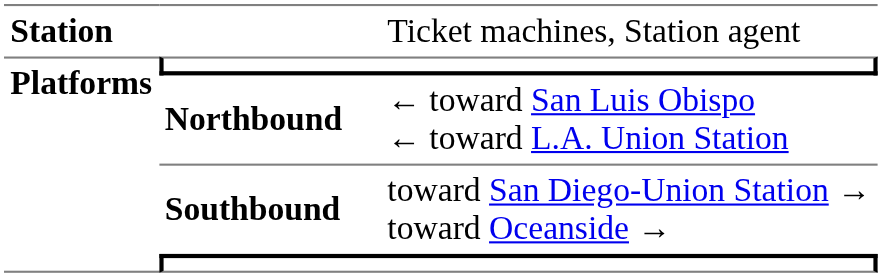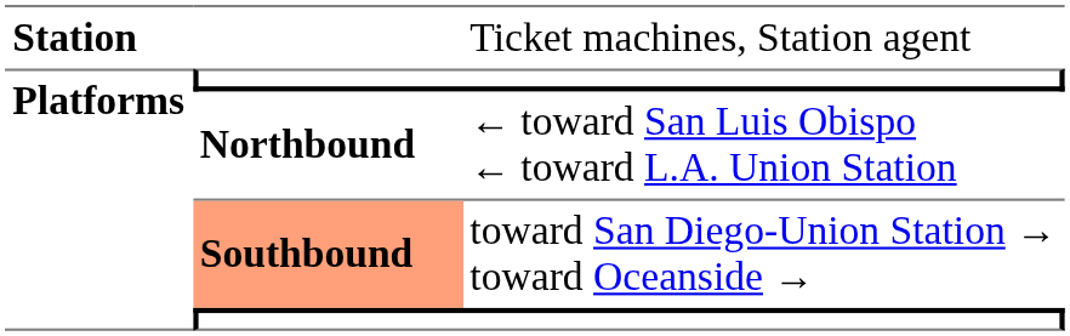Southbound | column 2: no background -> lightsalmon background
